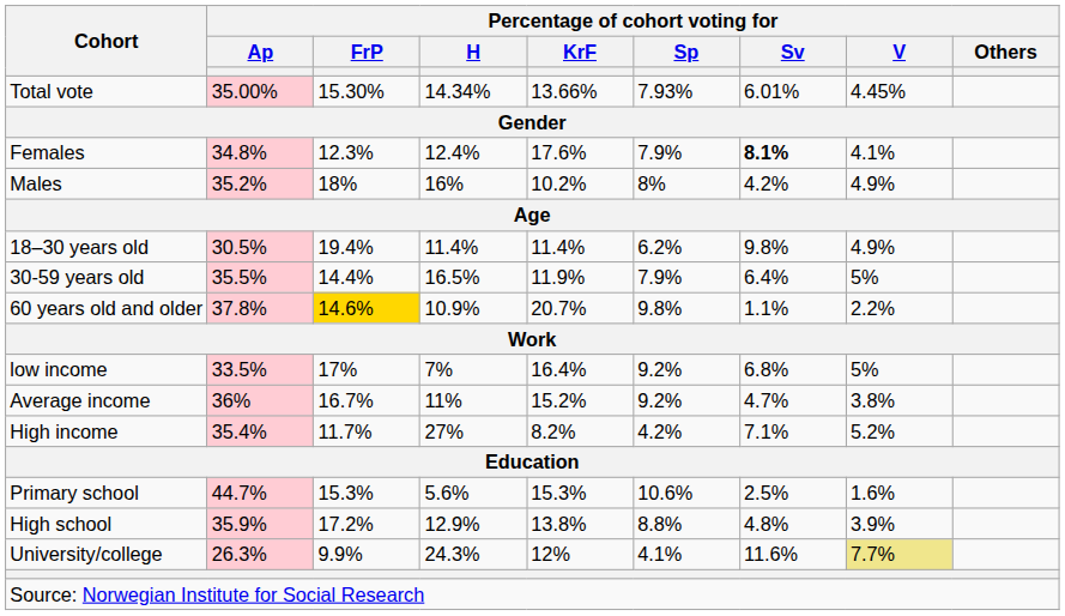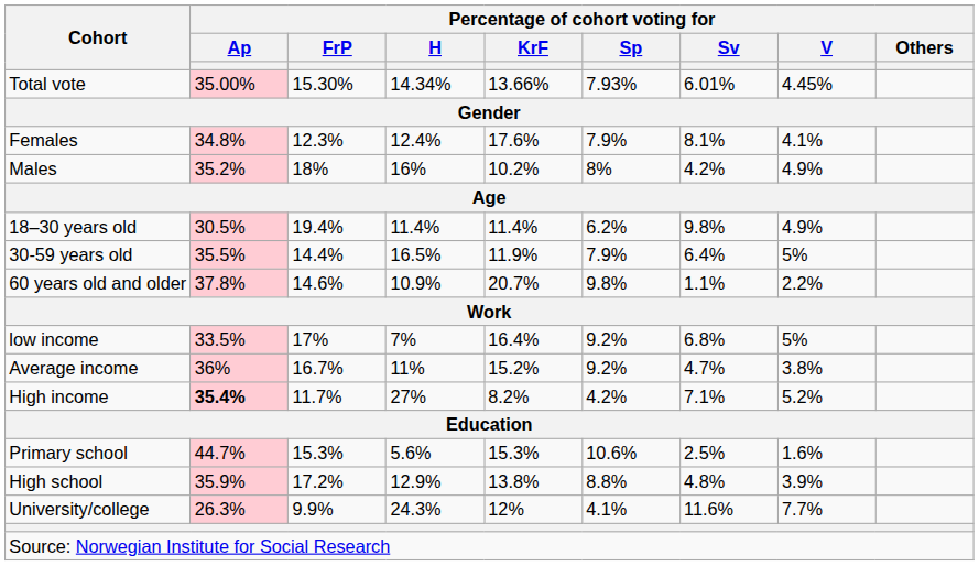Females | Percentage of cohort voting for / Sv: bold -> normal
60 years old and older | Percentage of cohort voting for / FrP: gold background -> no background
High income | Percentage of cohort voting for / Ap: normal -> bold
University/college | Percentage of cohort voting for / V: khaki background -> no background
